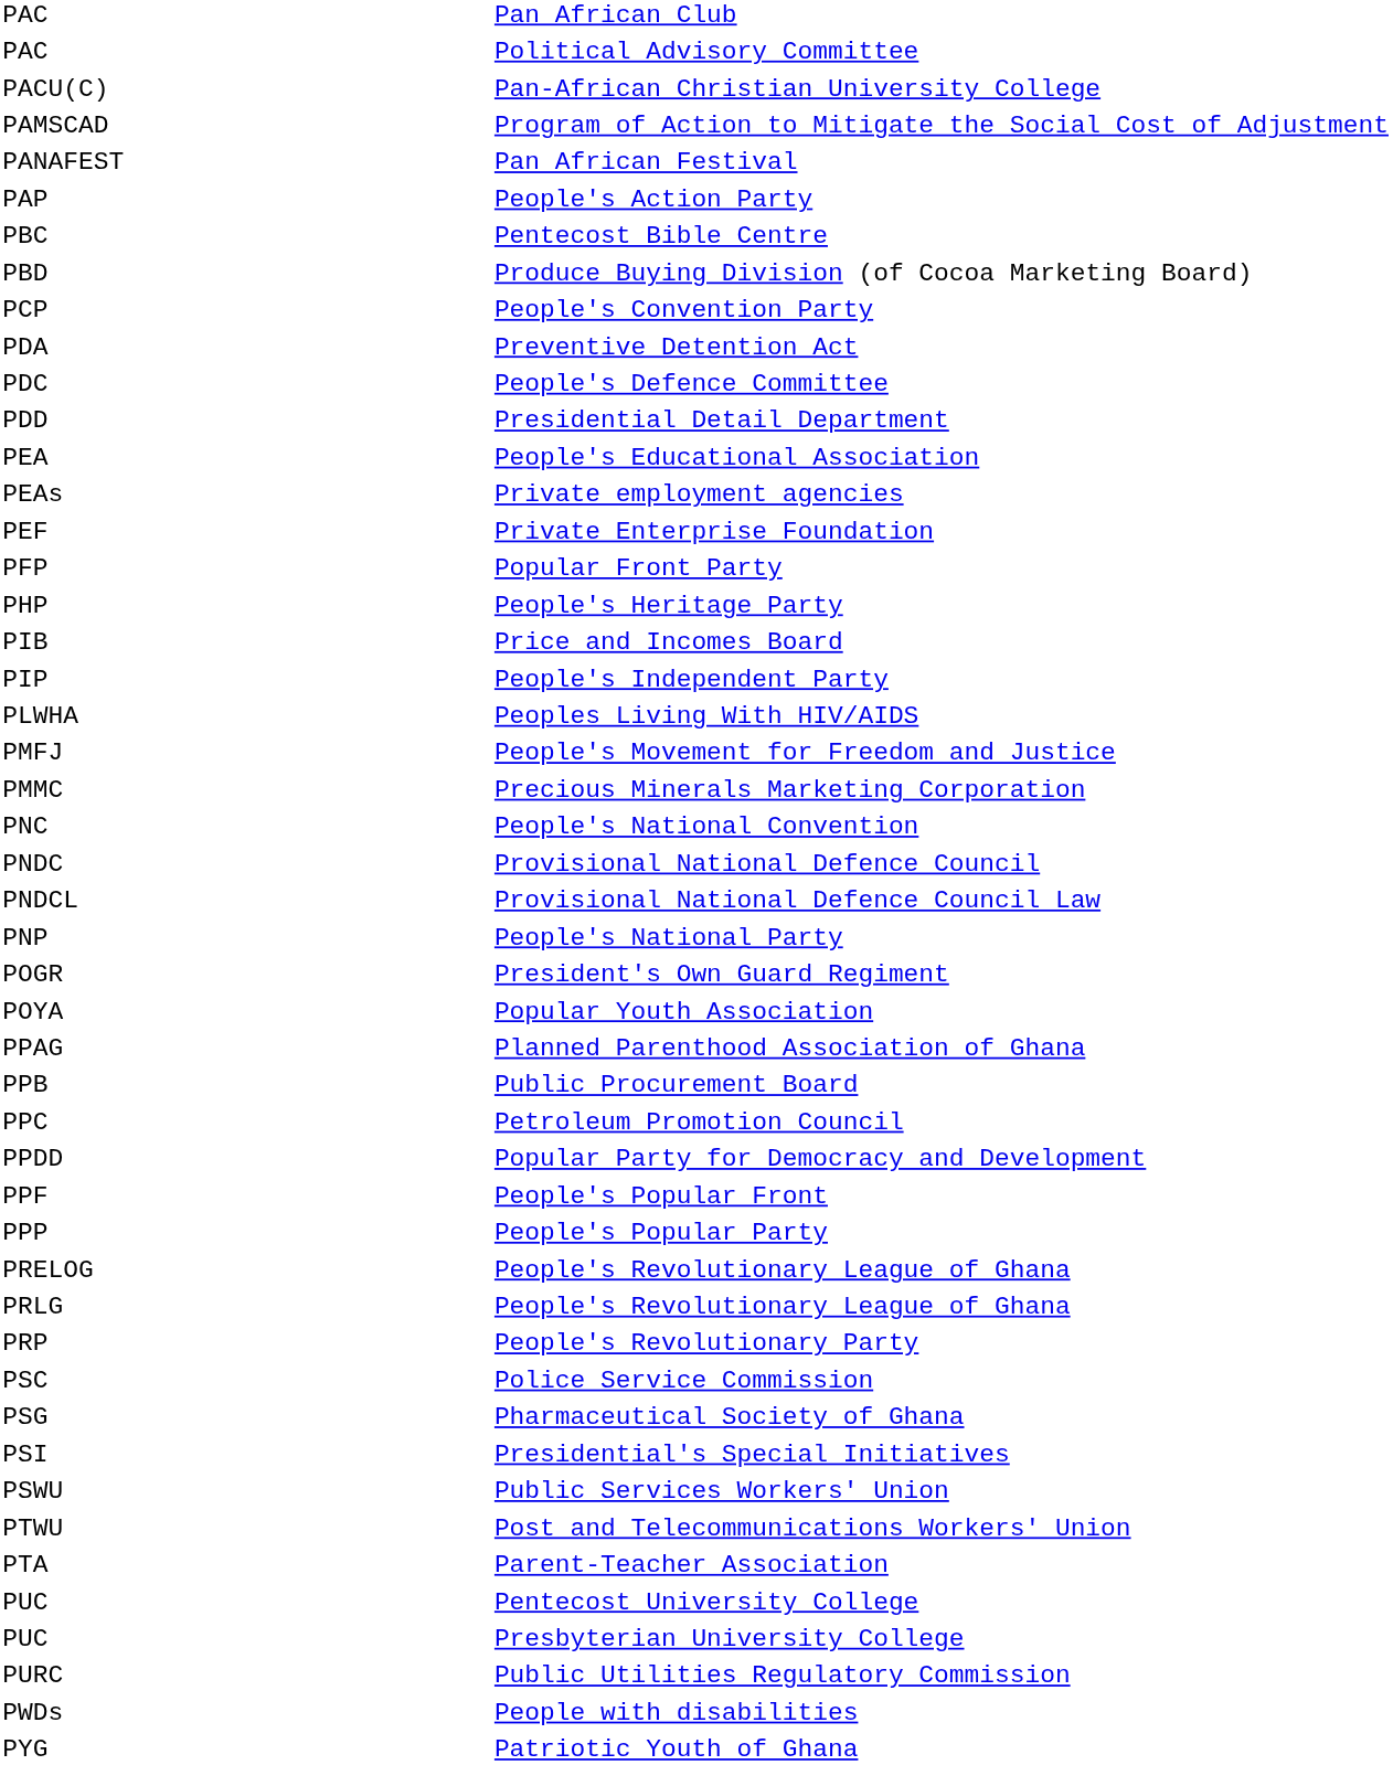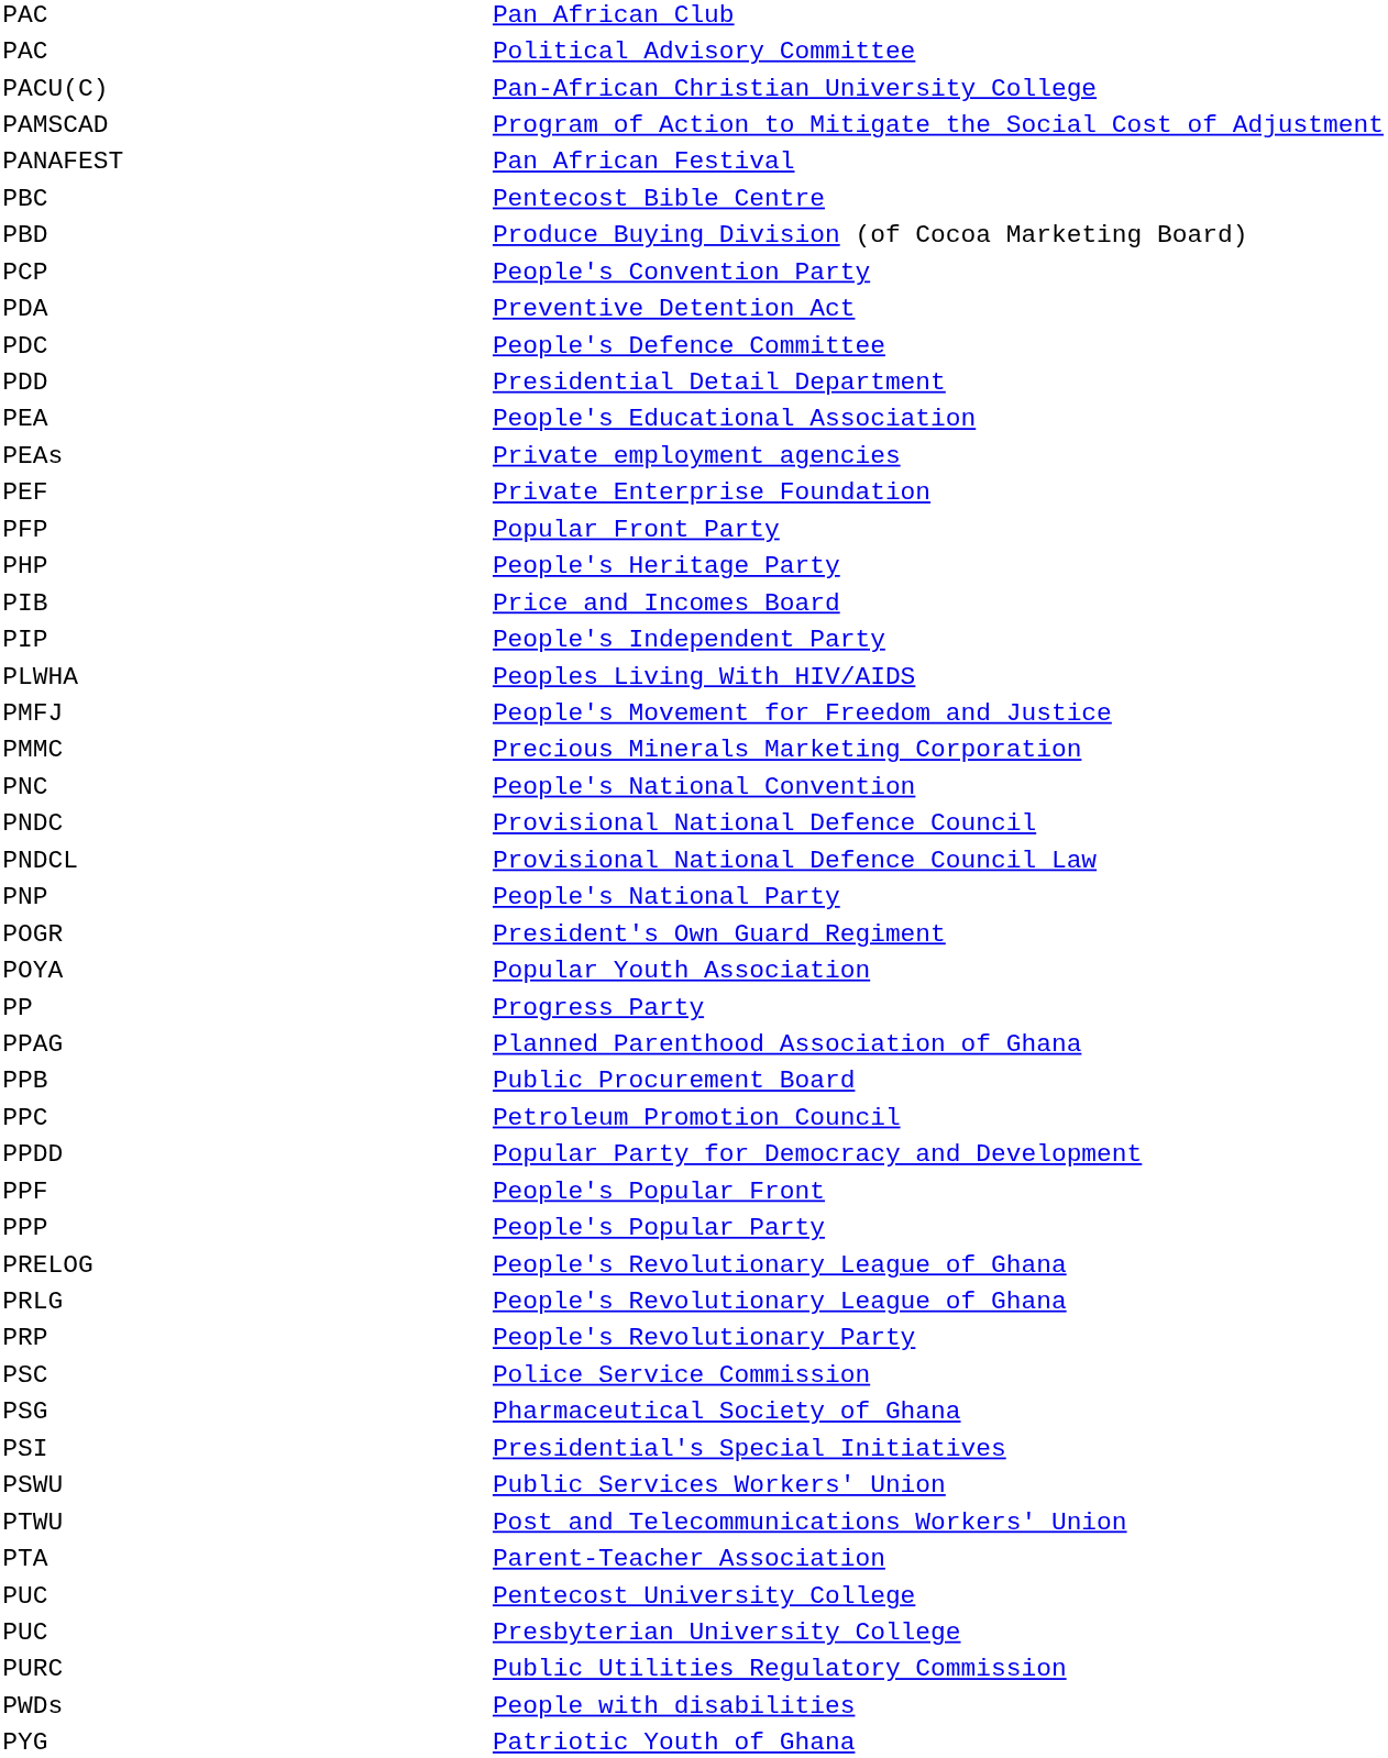- row: PAP | People's Action Party
+ row: PP | Progress Party
